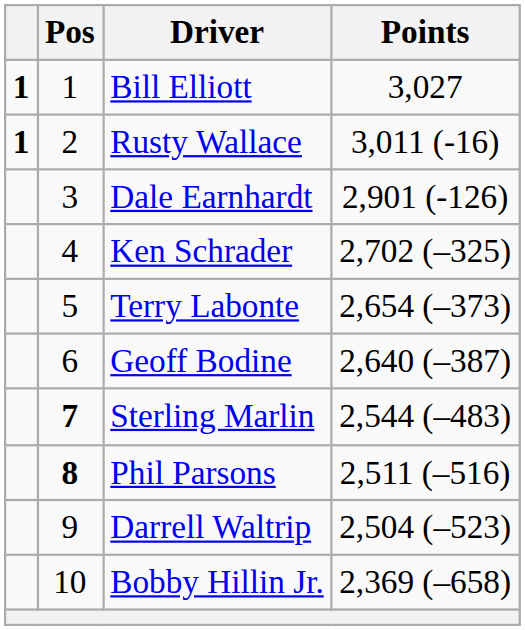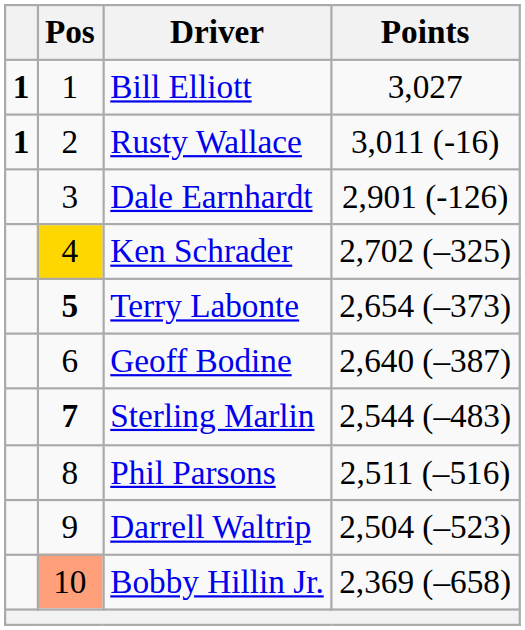Ken Schrader | Pos: no background -> gold background
Terry Labonte | Pos: normal -> bold
Phil Parsons | Pos: bold -> normal
Bobby Hillin Jr. | Pos: no background -> lightsalmon background
